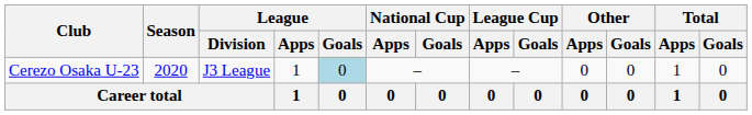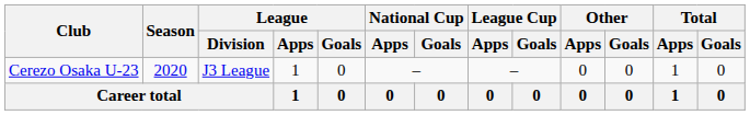Cerezo Osaka U-23 | League / Goals: lightblue background -> no background
